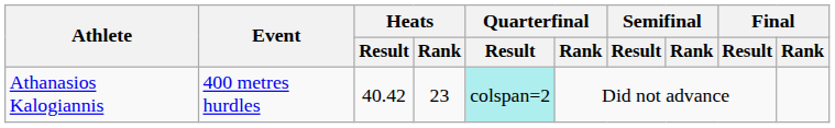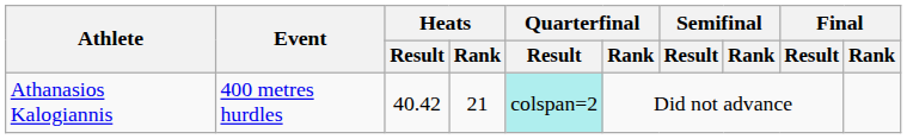Athanasios Kalogiannis | Heats / Rank: 23 -> 21
